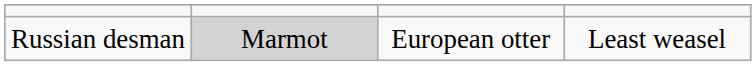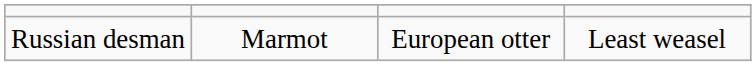Russian desman | column 2: lightgrey background -> no background
